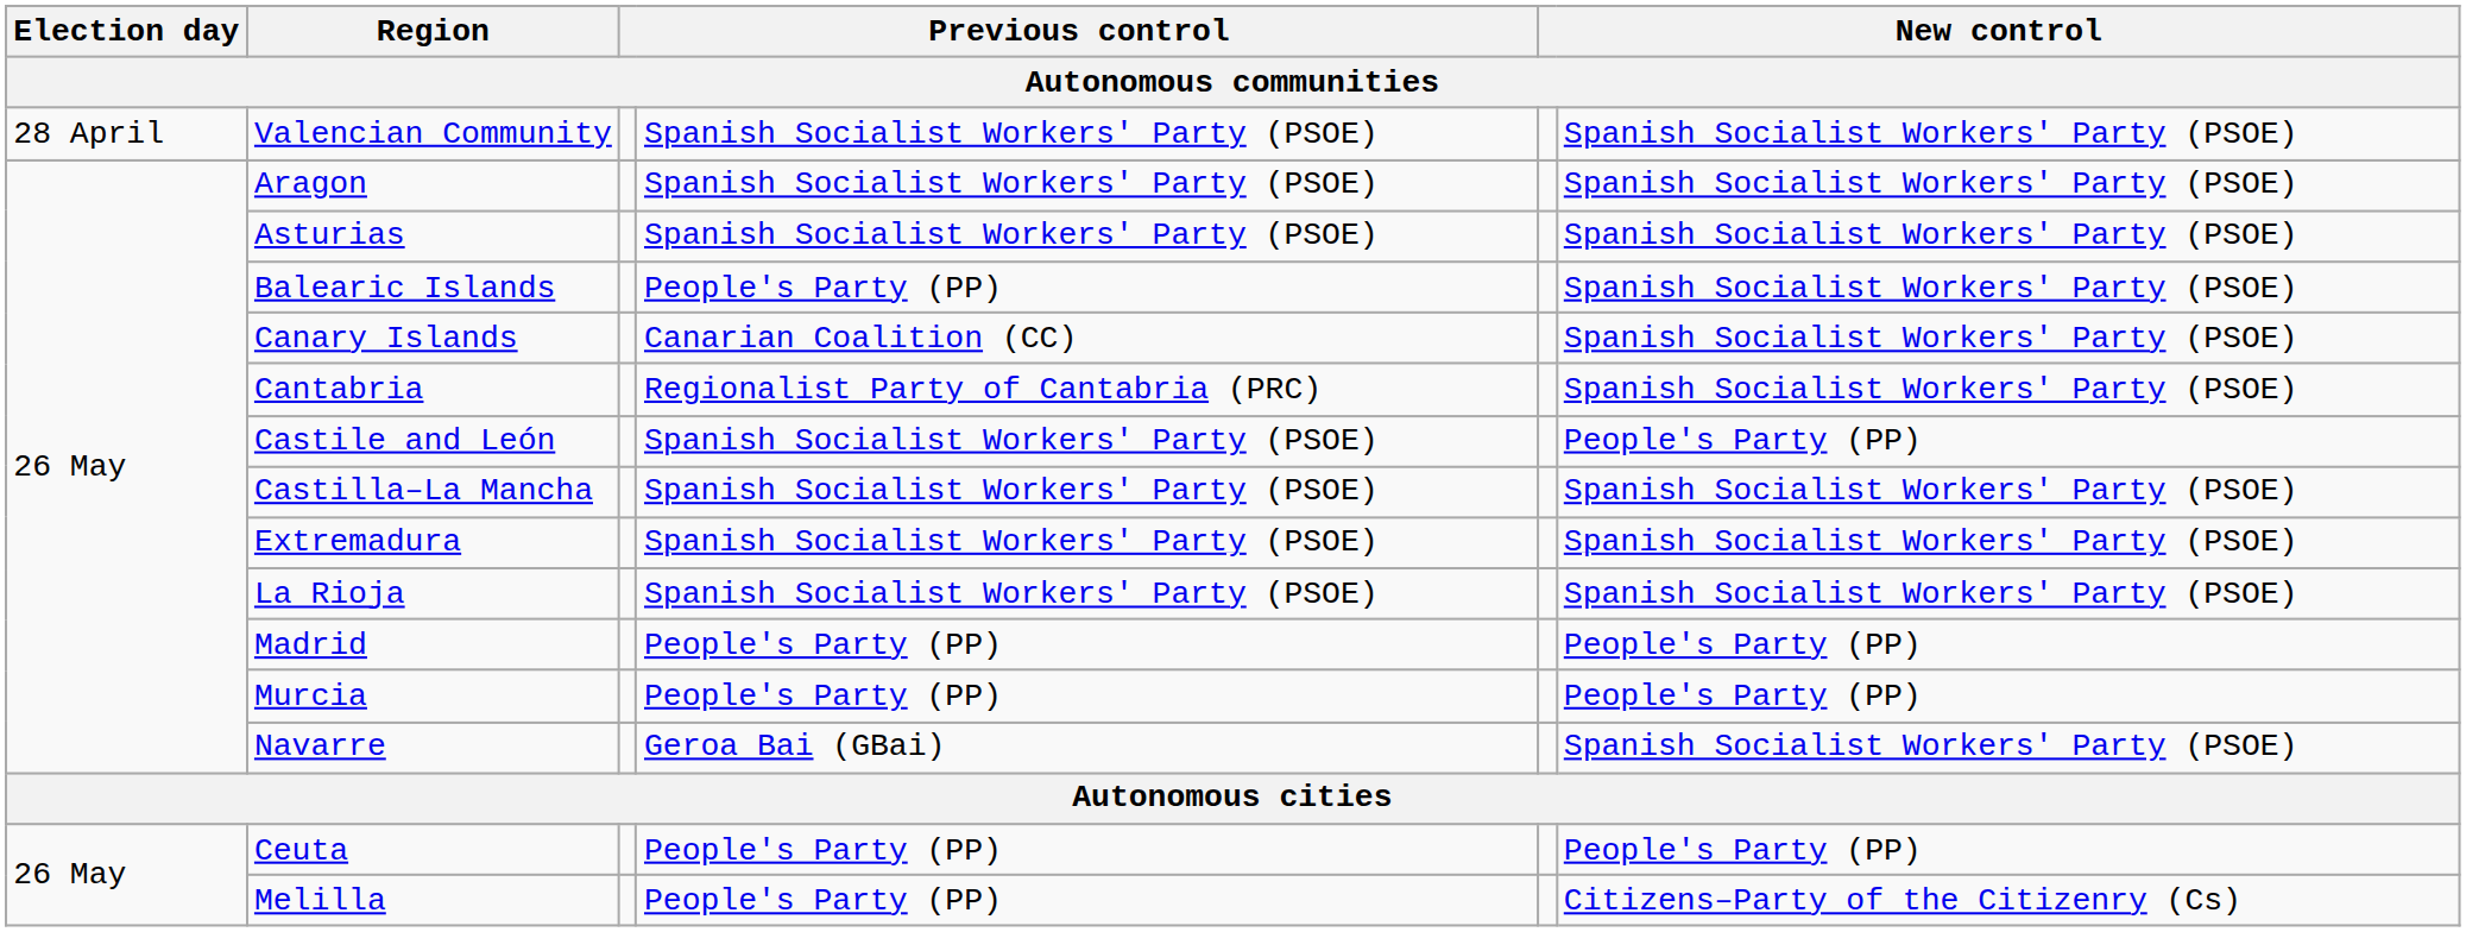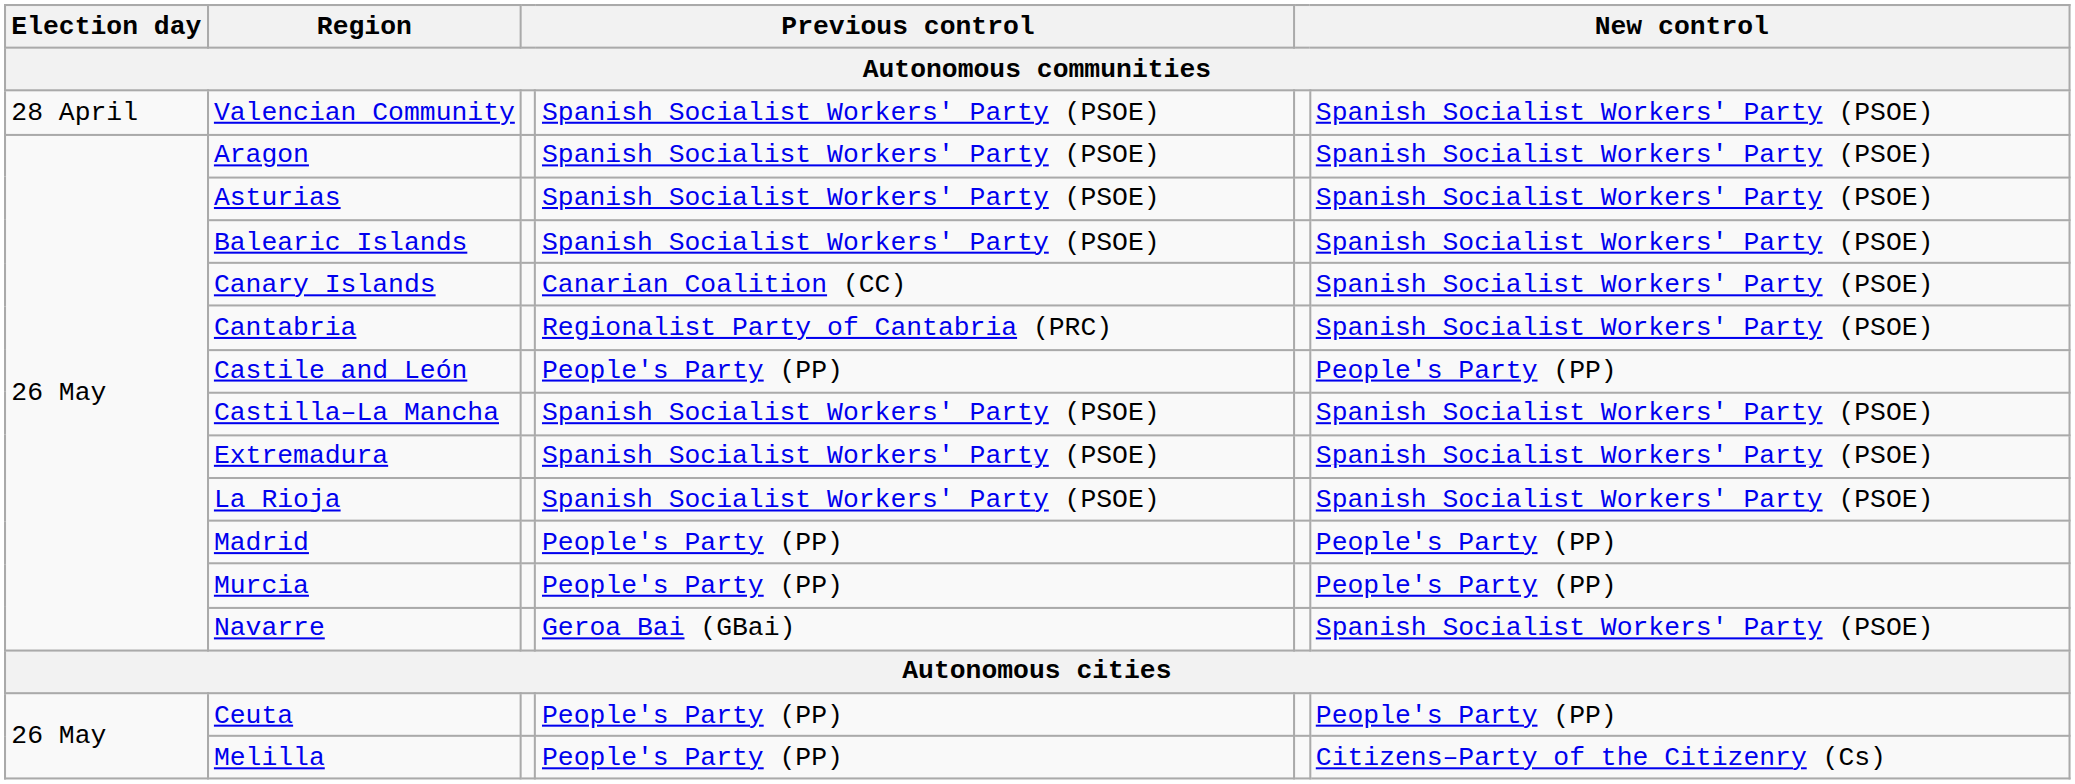Balearic Islands | column 4: People's Party (PP) -> Spanish Socialist Workers' Party (PSOE)
Castile and León | column 4: Spanish Socialist Workers' Party (PSOE) -> People's Party (PP)
